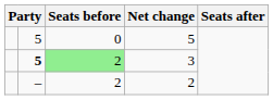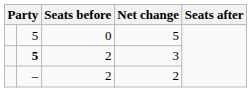3 | Seats before: lightgreen background -> no background
